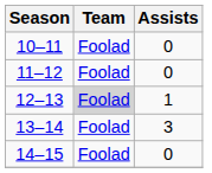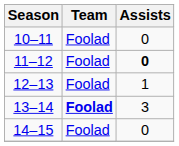11–12 | Assists: normal -> bold
12–13 | Team: lightgrey background -> no background
13–14 | Team: normal -> bold
